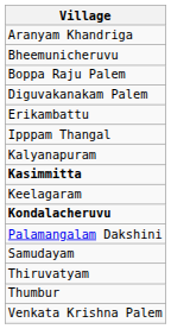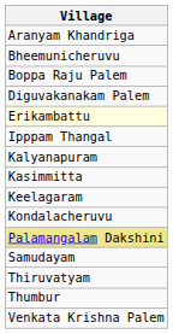row 6 | column 1: no background -> lightyellow background
row 9 | column 1: bold -> normal
row 11 | column 1: bold -> normal
row 12 | column 1: no background -> khaki background
